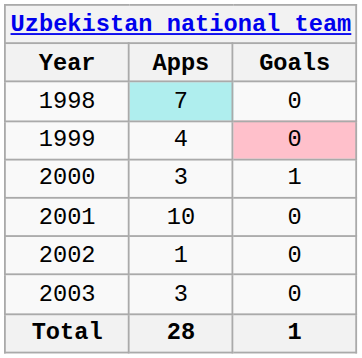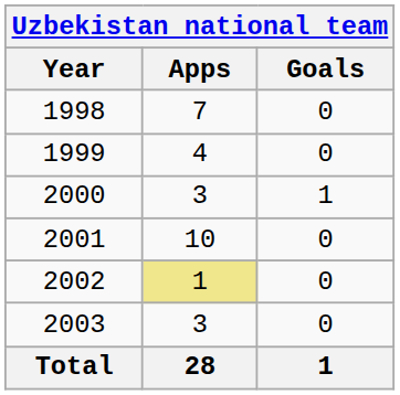1998 | Apps: paleturquoise background -> no background
1999 | Goals: pink background -> no background
2002 | Apps: no background -> khaki background
